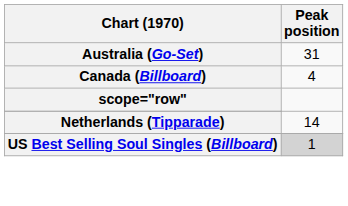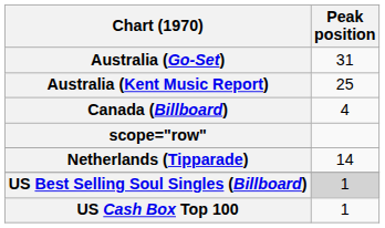+ row: Australia (Kent Music Report) | 25
+ row: US Cash Box Top 100 | 1
